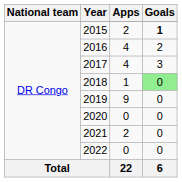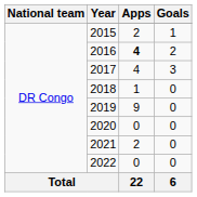2015 | Goals: bold -> normal
2016 | Apps: normal -> bold
2018 | Goals: lightgreen background -> no background
